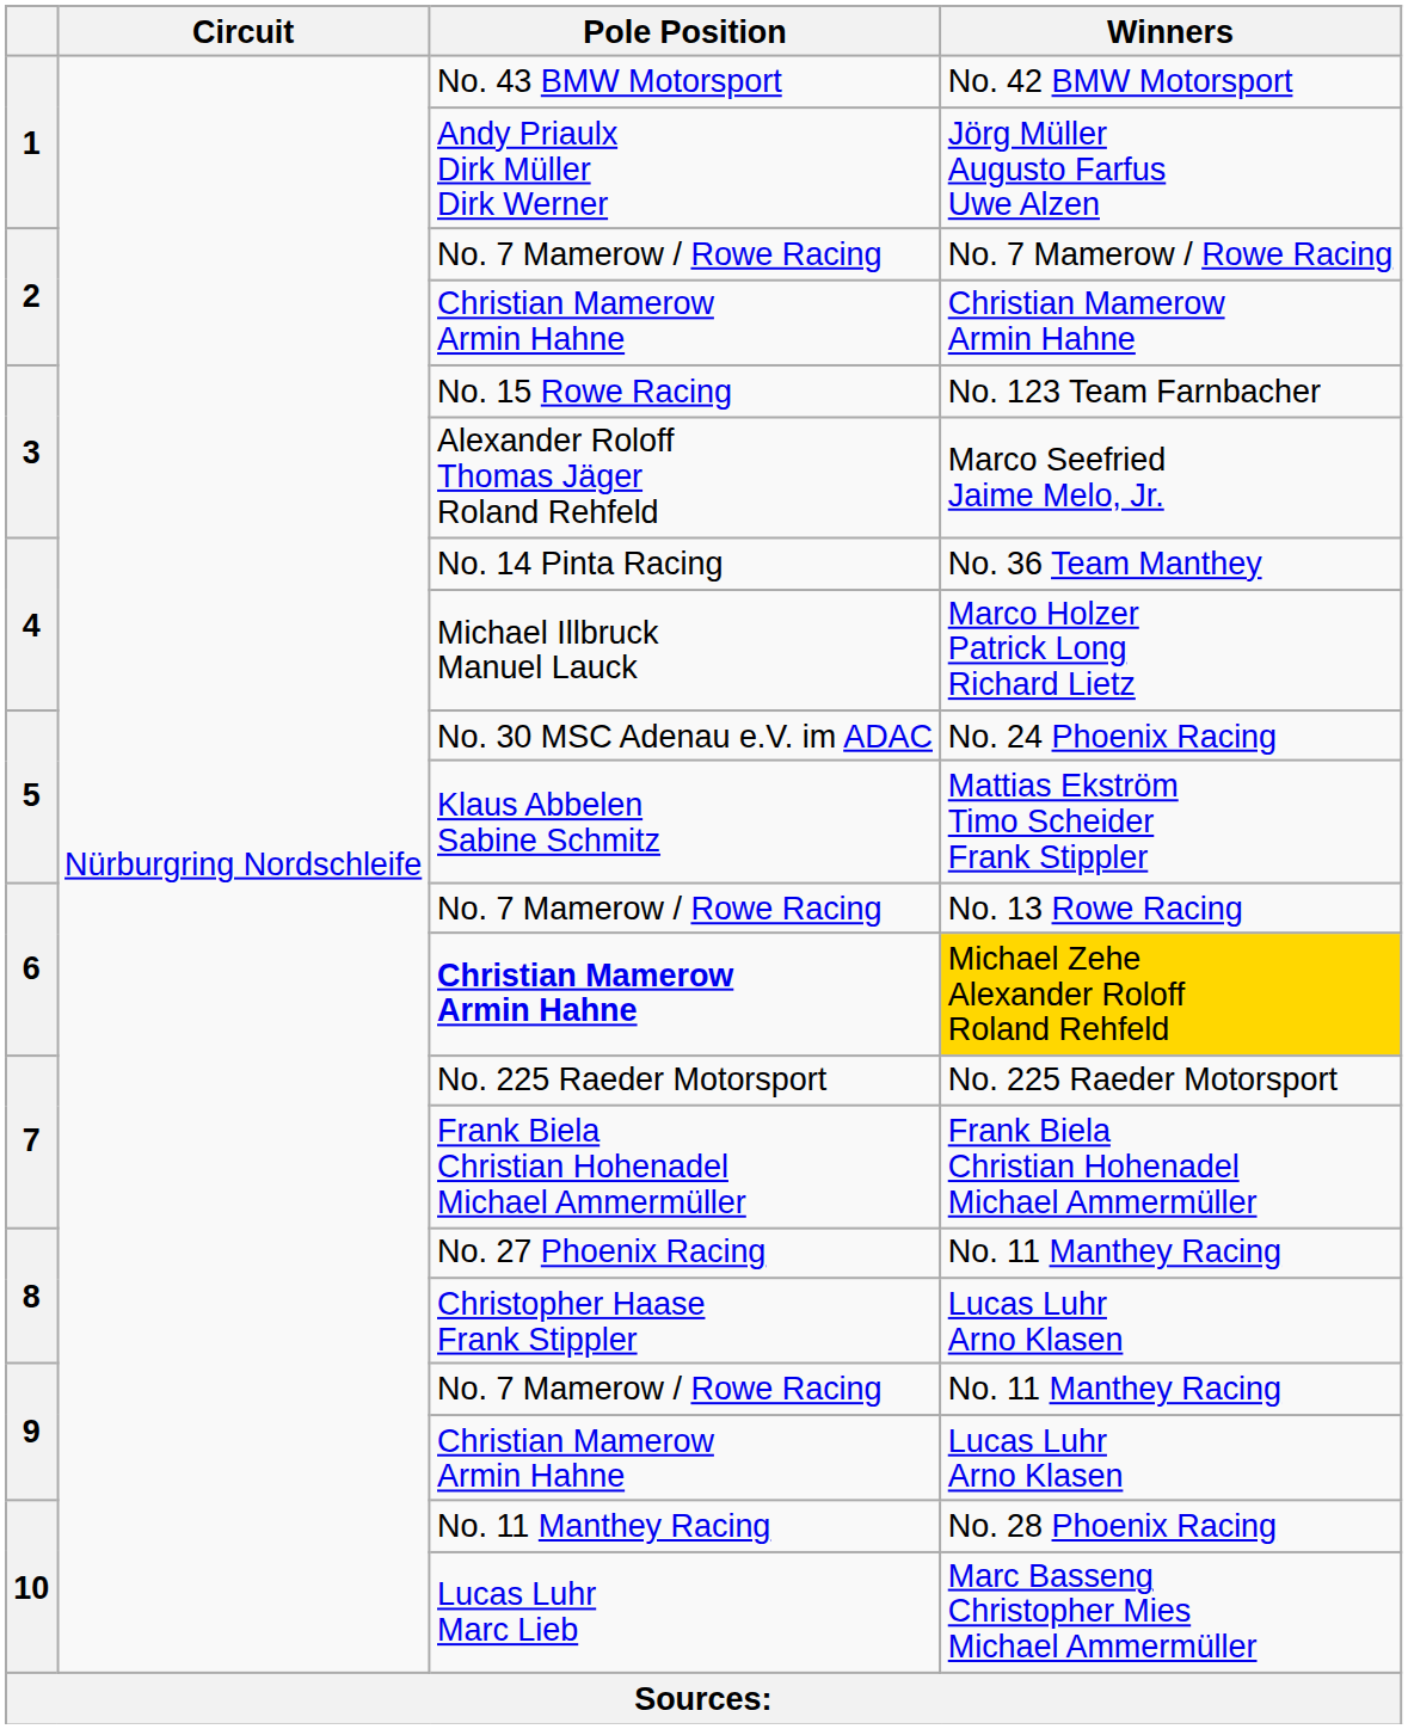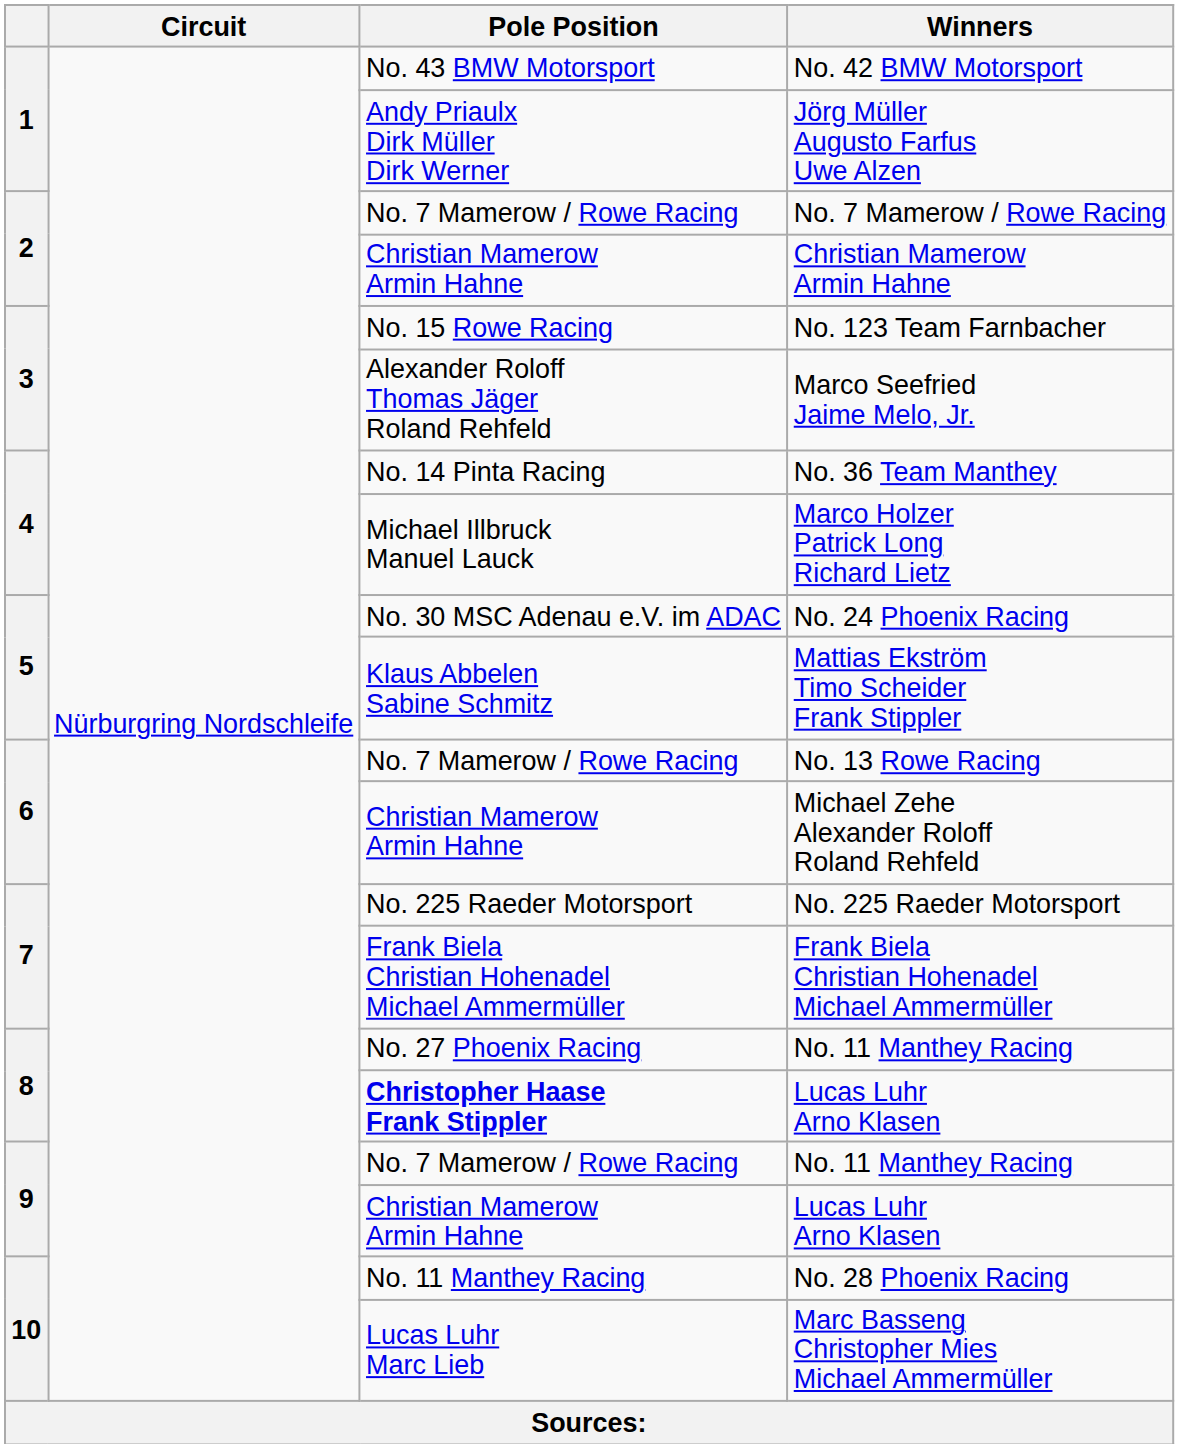Michael Zehe Alexander Roloff Roland Rehfeld | Pole Position: bold -> normal
Michael Zehe Alexander Roloff Roland Rehfeld | Winners: gold background -> no background
Christopher Haase Frank Stippler / Lucas Luhr Arno Klasen | Pole Position: normal -> bold
